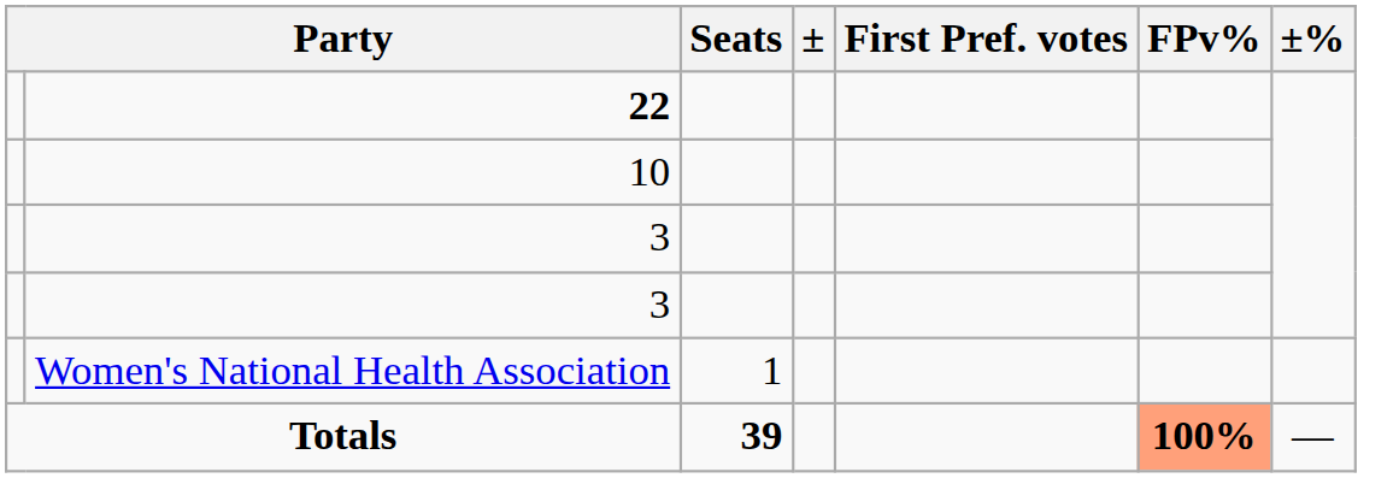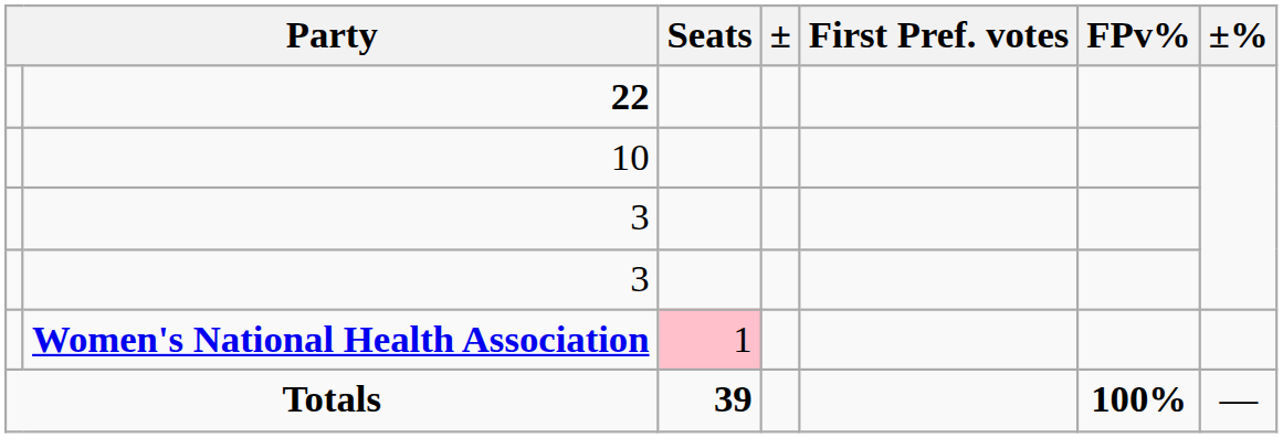Women's National Health Association | column 2: normal -> bold
Women's National Health Association | Seats: no background -> pink background
Totals | FPv%: lightsalmon background -> no background
